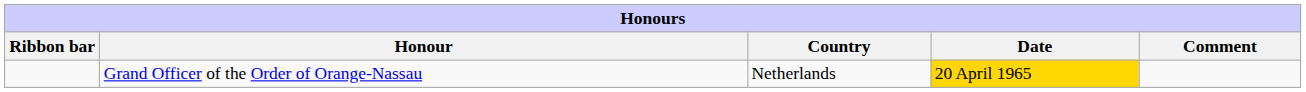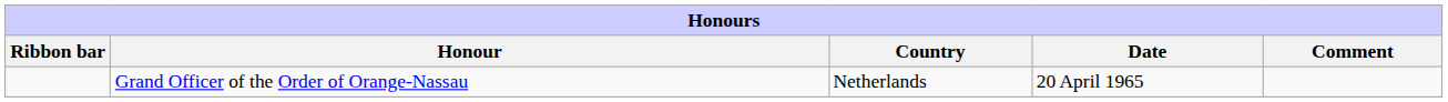Grand Officer of the Order of Orange-Nassau | Date: gold background -> no background
